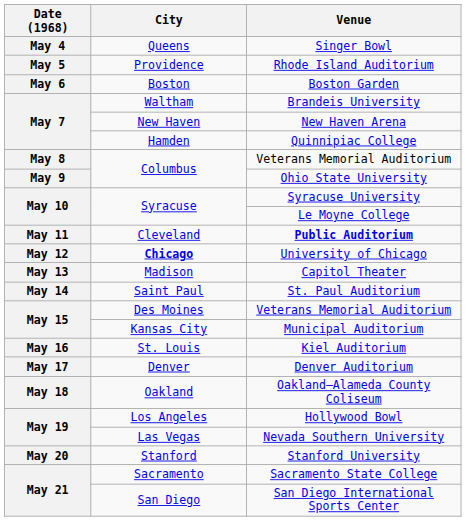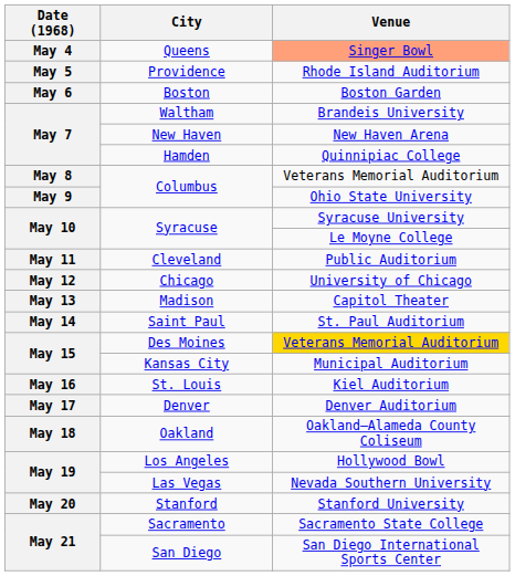Singer Bowl | Venue: no background -> lightsalmon background
Public Auditorium | Venue: bold -> normal
University of Chicago | City: bold -> normal
Des Moines / Veterans Memorial Auditorium | Venue: no background -> gold background
